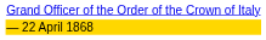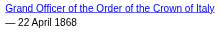— 22 April 1868 | column 1: gold background -> no background
